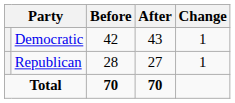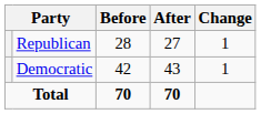rows swapped: Democratic <-> Republican
